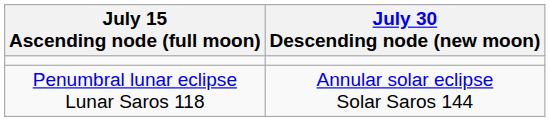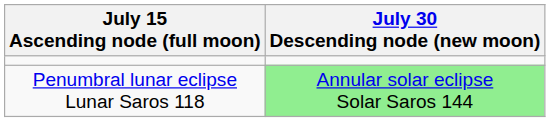Penumbral lunar eclipse Lunar Saros 118 | July 30 Descending node (new moon): no background -> lightgreen background
